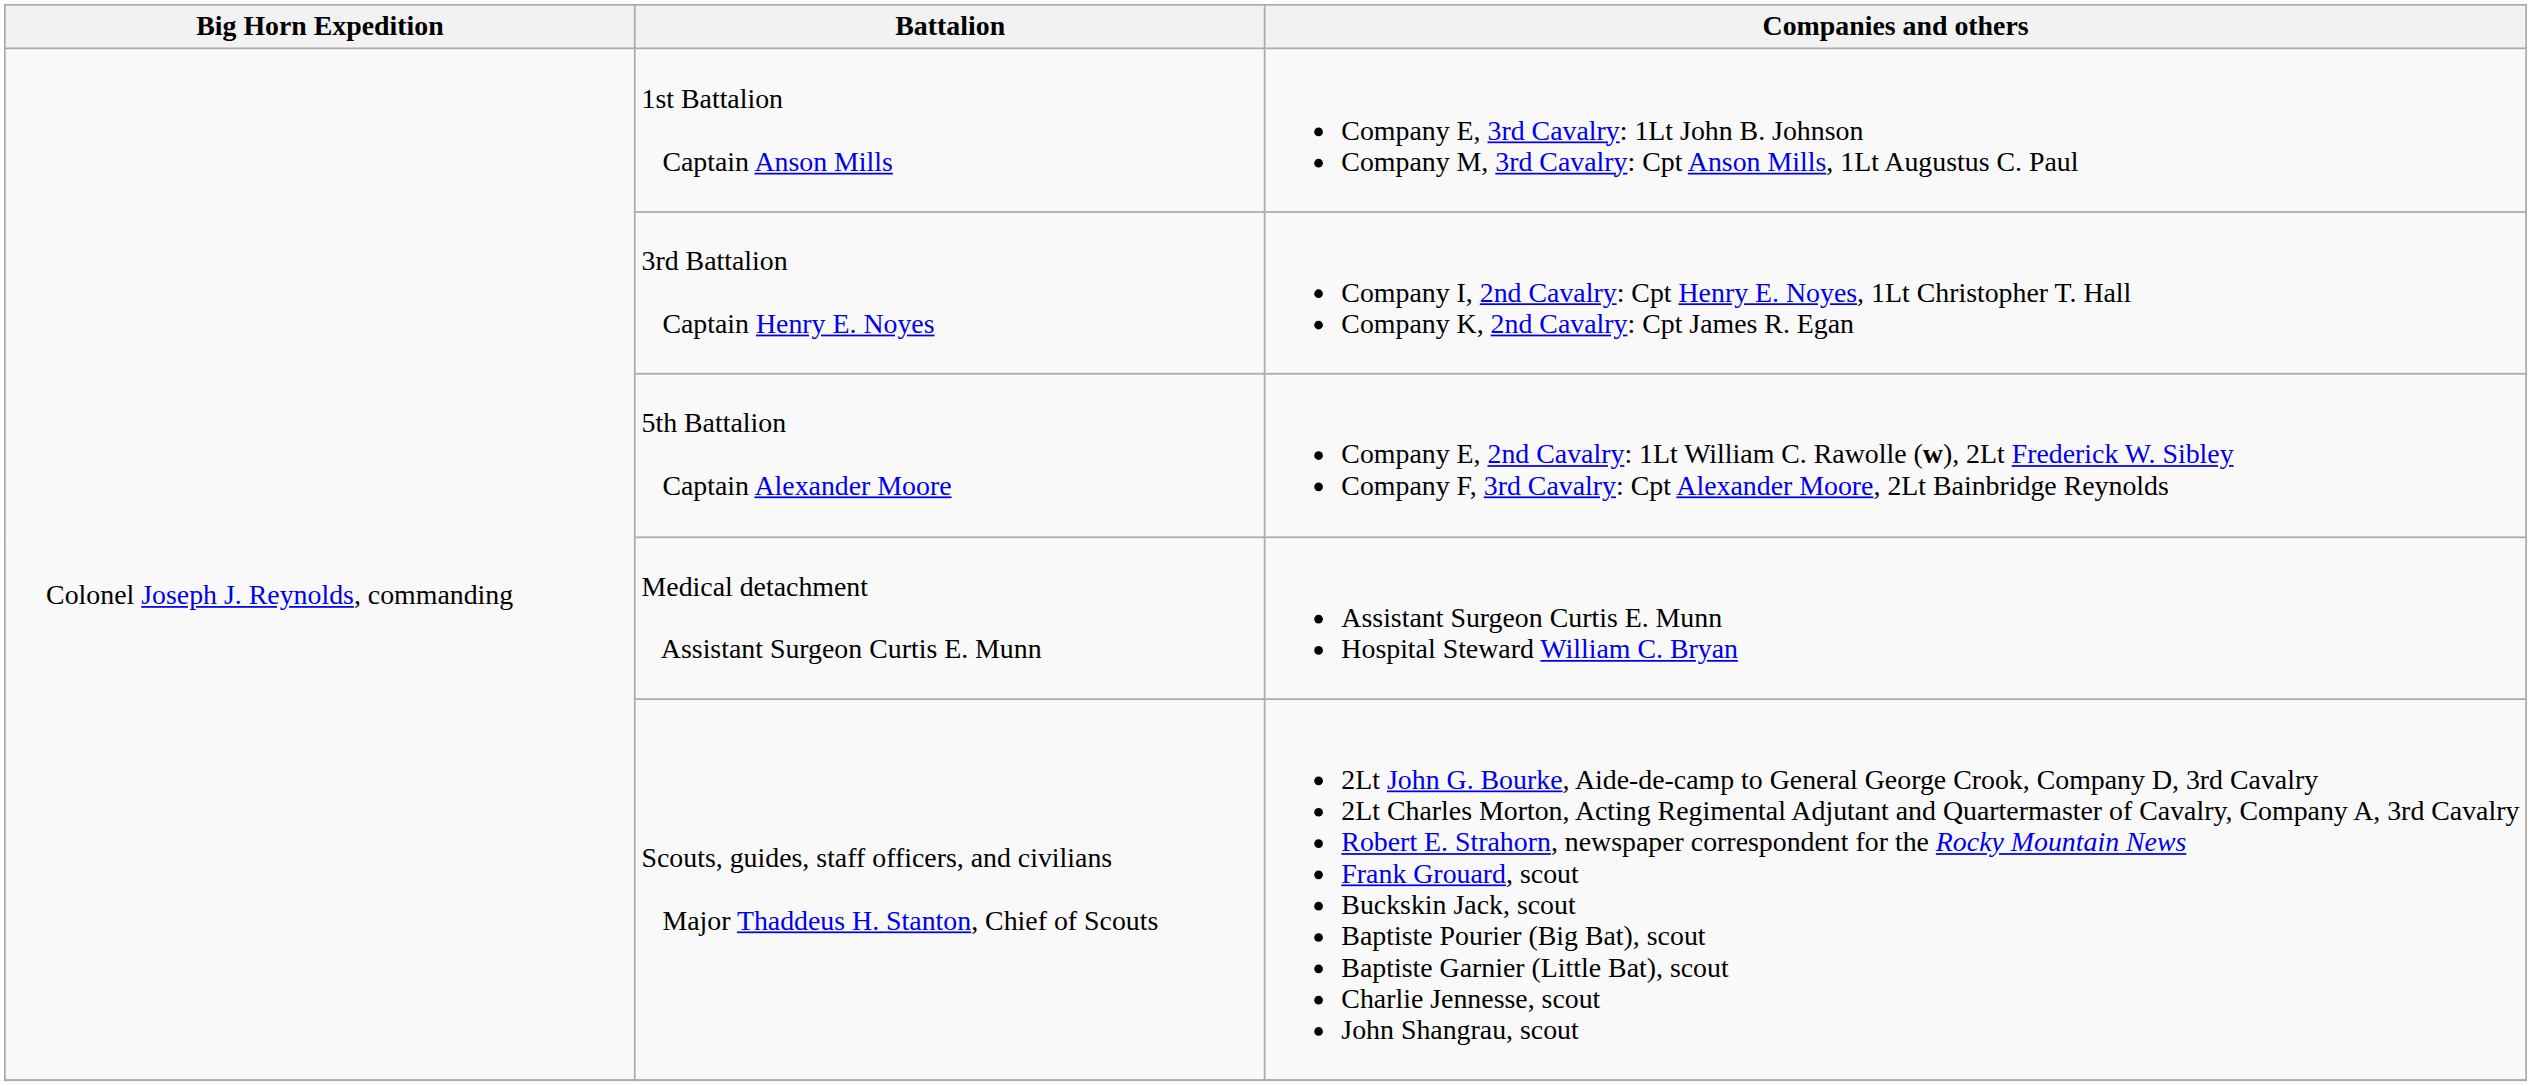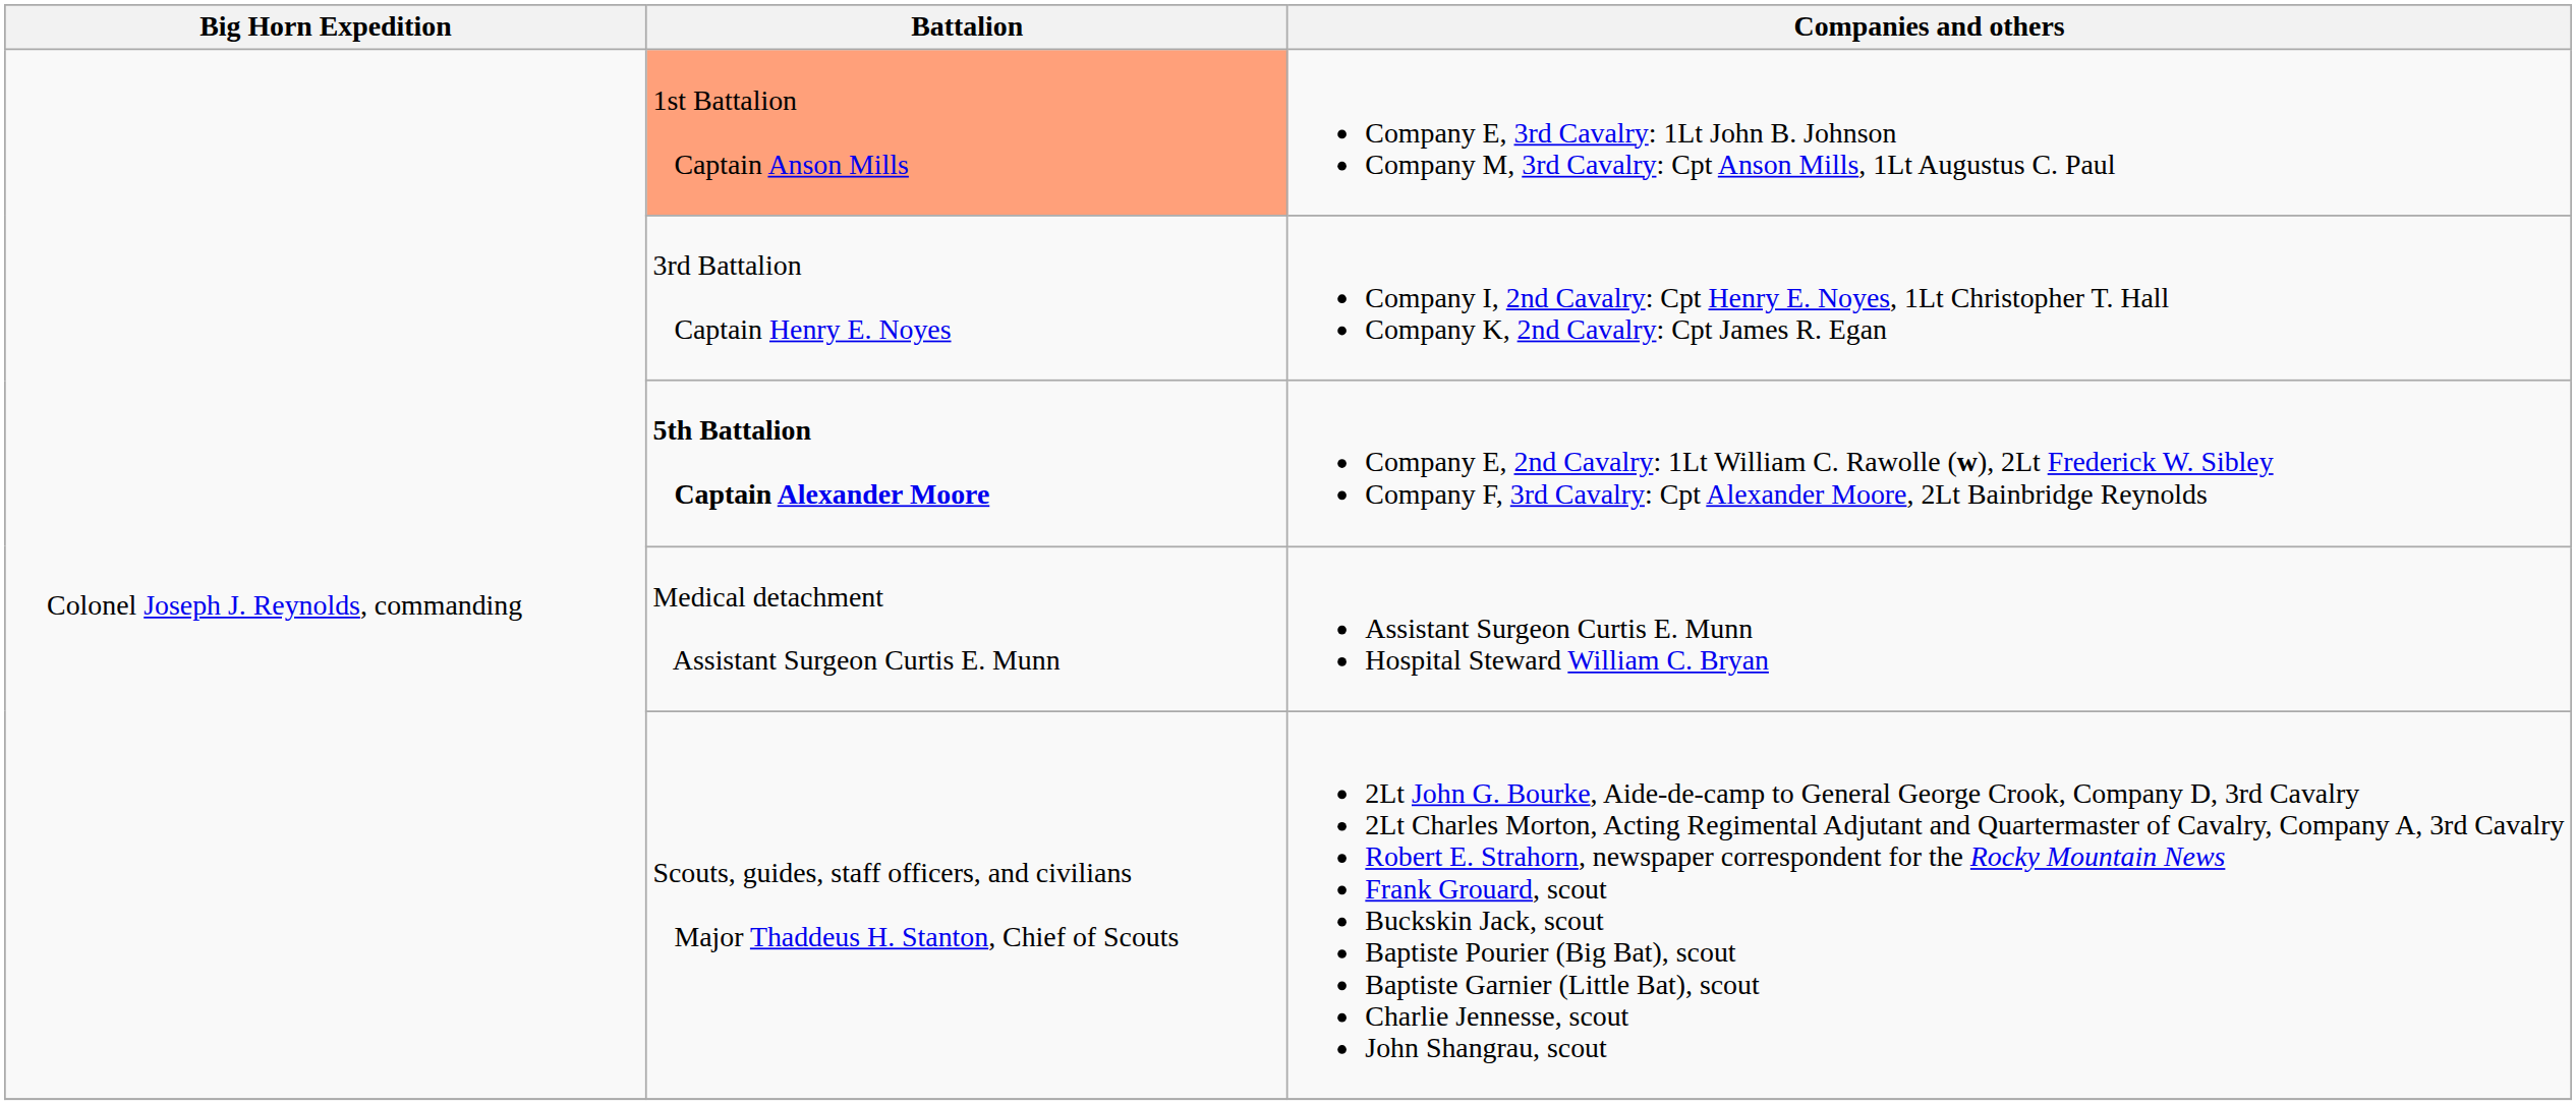1st Battalion Captain Anson Mills | Battalion: no background -> lightsalmon background
5th Battalion Captain Alexander Moore | Battalion: normal -> bold
